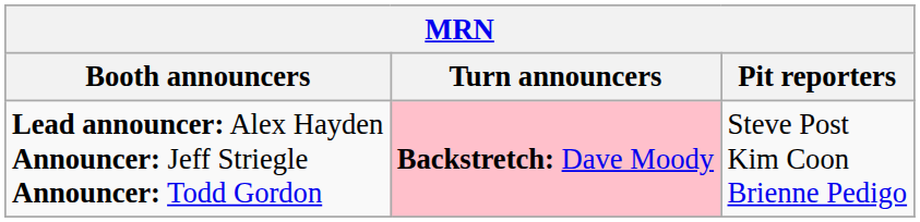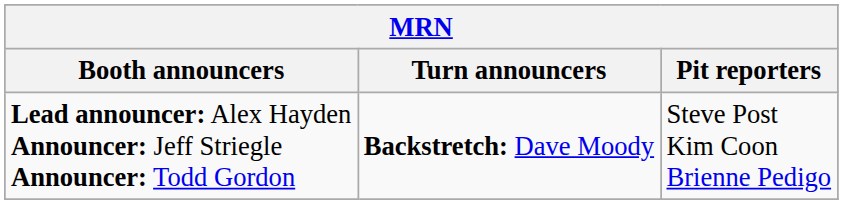row 3 | Turn announcers: pink background -> no background
